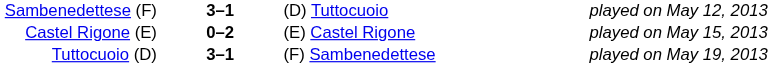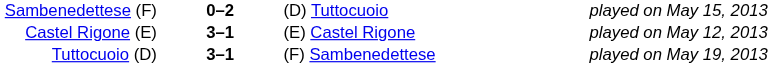Sambenedettese (F) | column 2: 3–1 -> 0–2
Sambenedettese (F) | column 4: played on May 12, 2013 -> played on May 15, 2013
Castel Rigone (E) | column 2: 0–2 -> 3–1
Castel Rigone (E) | column 4: played on May 15, 2013 -> played on May 12, 2013
